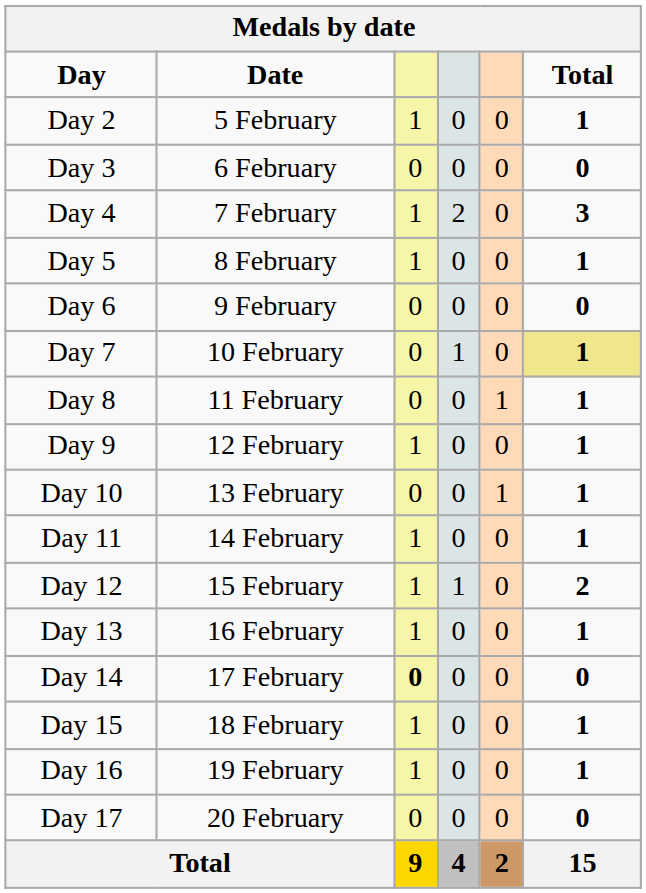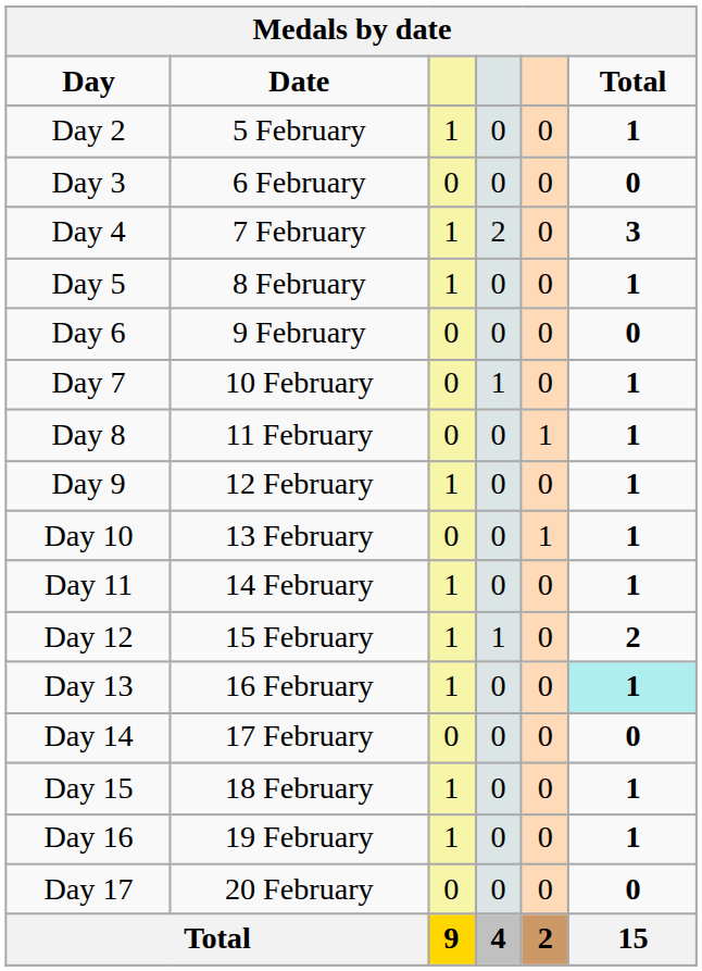Day 7 | Total: khaki background -> no background
Day 13 | Total: no background -> paleturquoise background
Day 14 | column 3: bold -> normal
